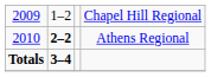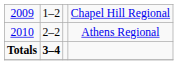2010 | column 2: bold -> normal
